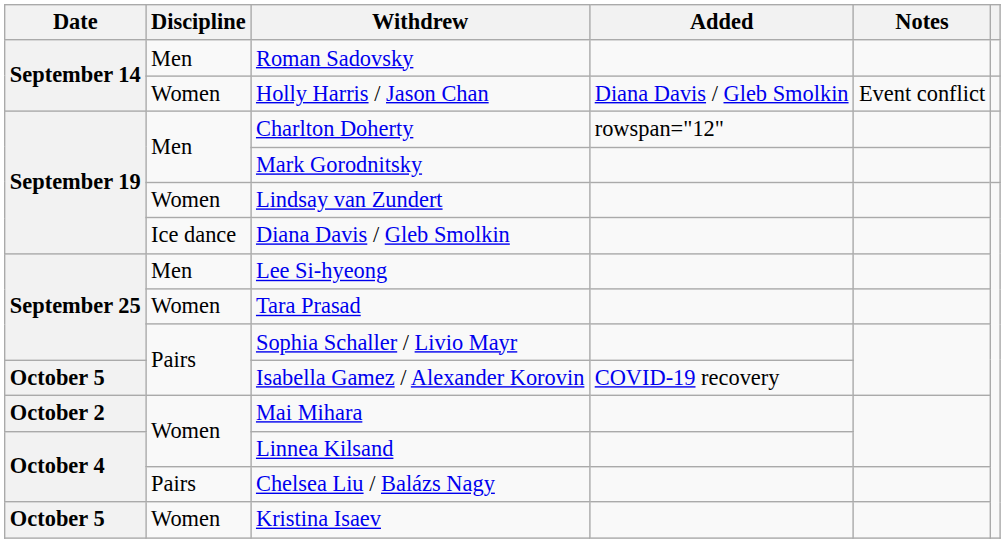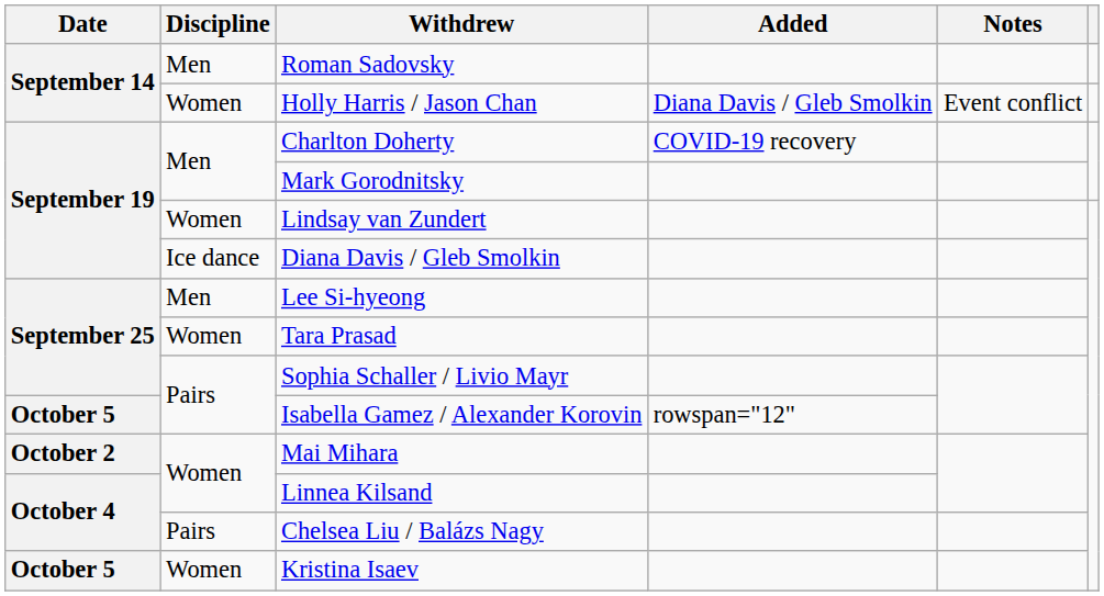Charlton Doherty | Added: rowspan="12" -> COVID-19 recovery
Isabella Gamez / Alexander Korovin | Added: COVID-19 recovery -> rowspan="12"
